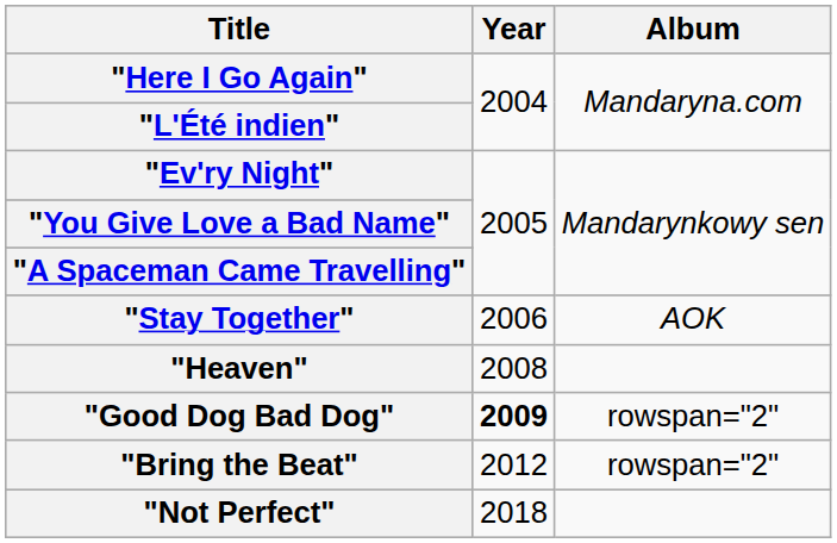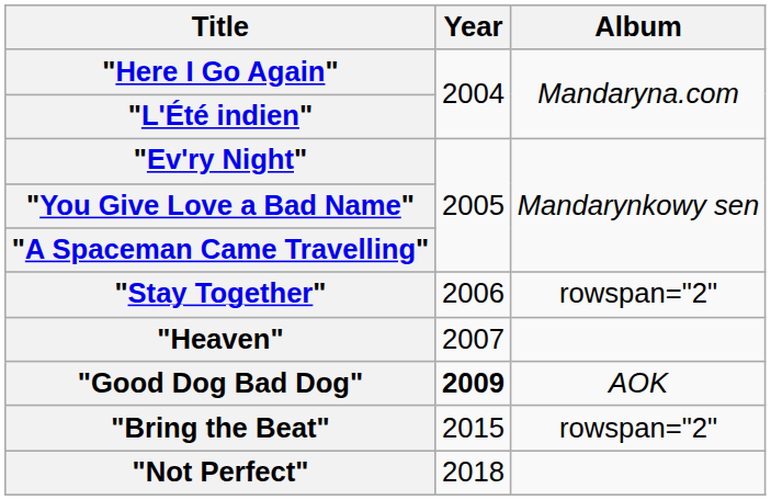"Stay Together" | Album: AOK -> rowspan="2"
"Heaven" | Year: 2008 -> 2007
"Good Dog Bad Dog" | Album: rowspan="2" -> AOK
"Bring the Beat" | Year: 2012 -> 2015
